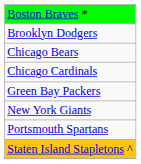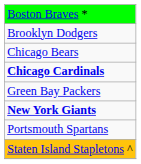row 4 | column 1: normal -> bold
row 6 | column 1: normal -> bold
